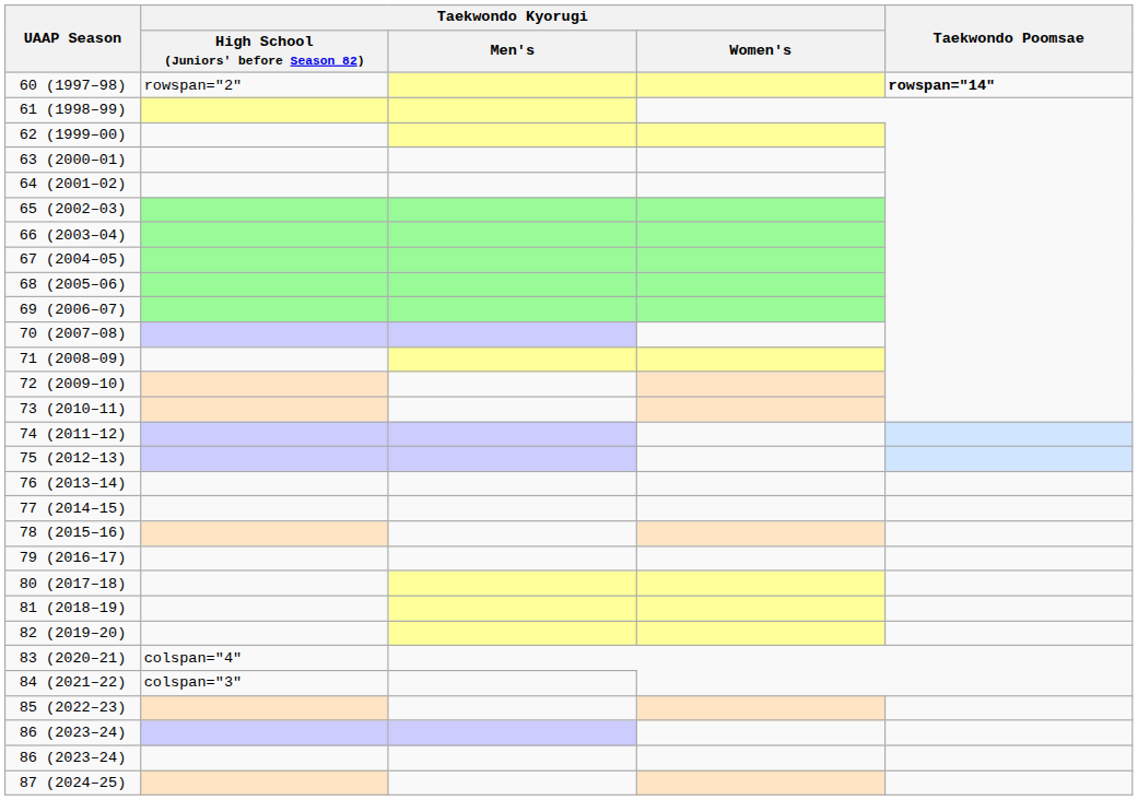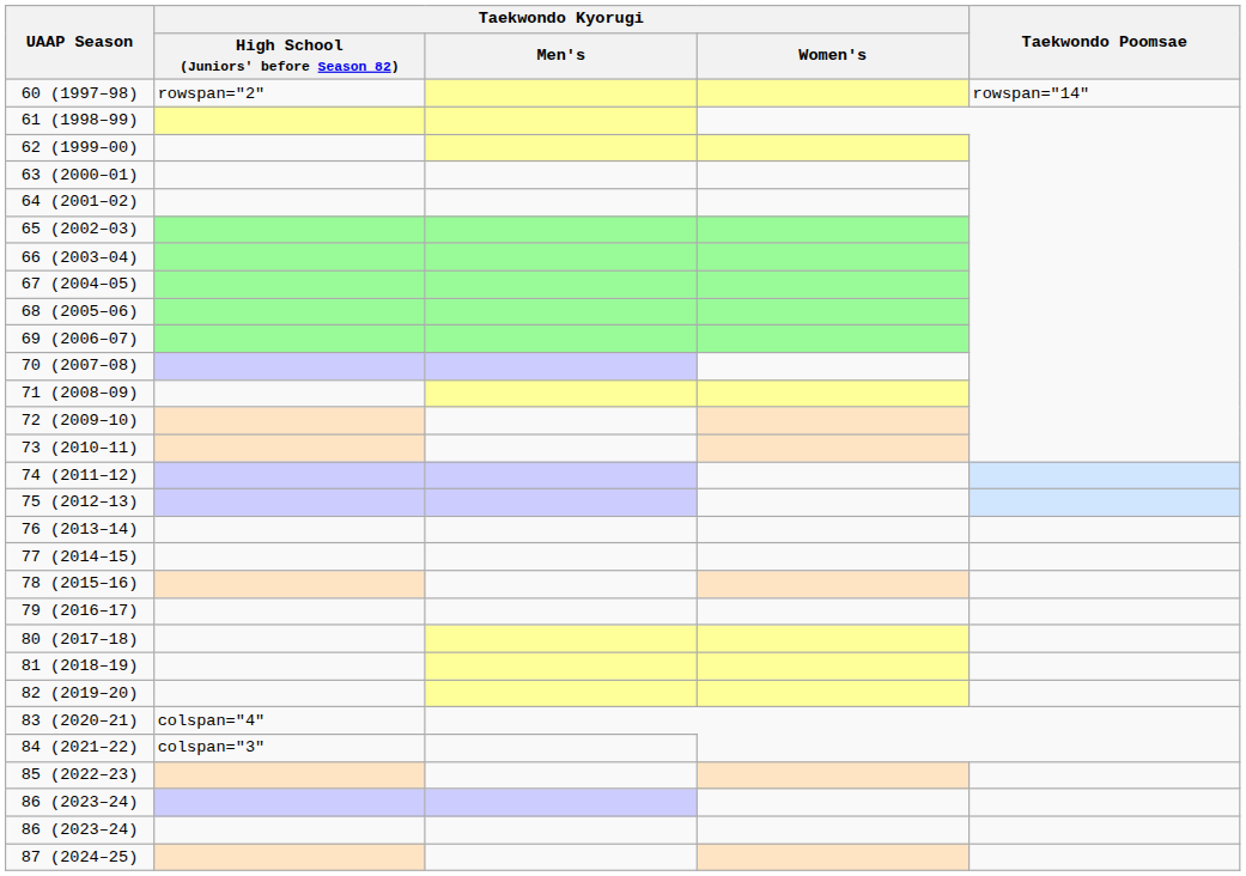60 (1997–98) | Taekwondo Poomsae: bold -> normal
